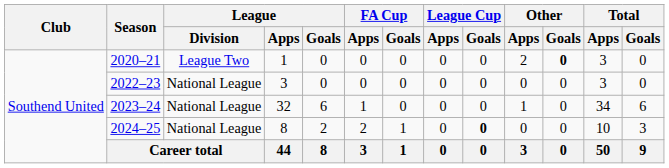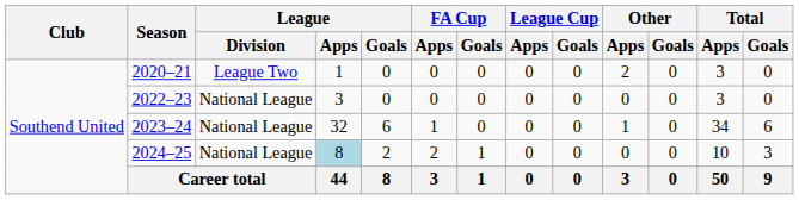2020–21 | Other / Goals: bold -> normal
2024–25 | League / Apps: no background -> lightblue background
2024–25 | League Cup / Goals: bold -> normal
